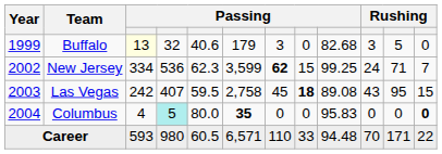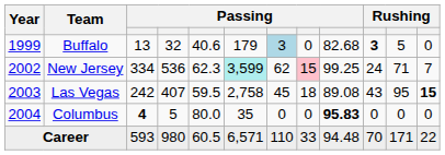Buffalo | column 3: lightyellow background -> no background
Buffalo | column 7: no background -> lightblue background
Buffalo | column 10: normal -> bold
New Jersey | column 6: no background -> paleturquoise background
New Jersey | column 7: bold -> normal
New Jersey | column 8: no background -> pink background
Las Vegas | column 8: bold -> normal
Las Vegas | column 12: normal -> bold
Columbus | column 3: normal -> bold
Columbus | column 4: paleturquoise background -> no background
Columbus | column 6: bold -> normal
Columbus | column 9: normal -> bold
Columbus | column 12: bold -> normal
